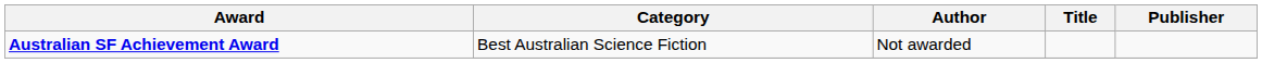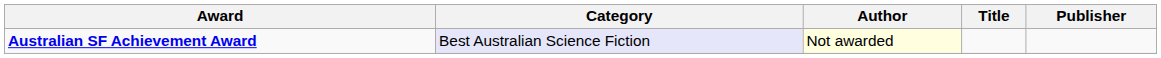row 2 | Category: no background -> lavender background
row 2 | Author: no background -> lightyellow background
